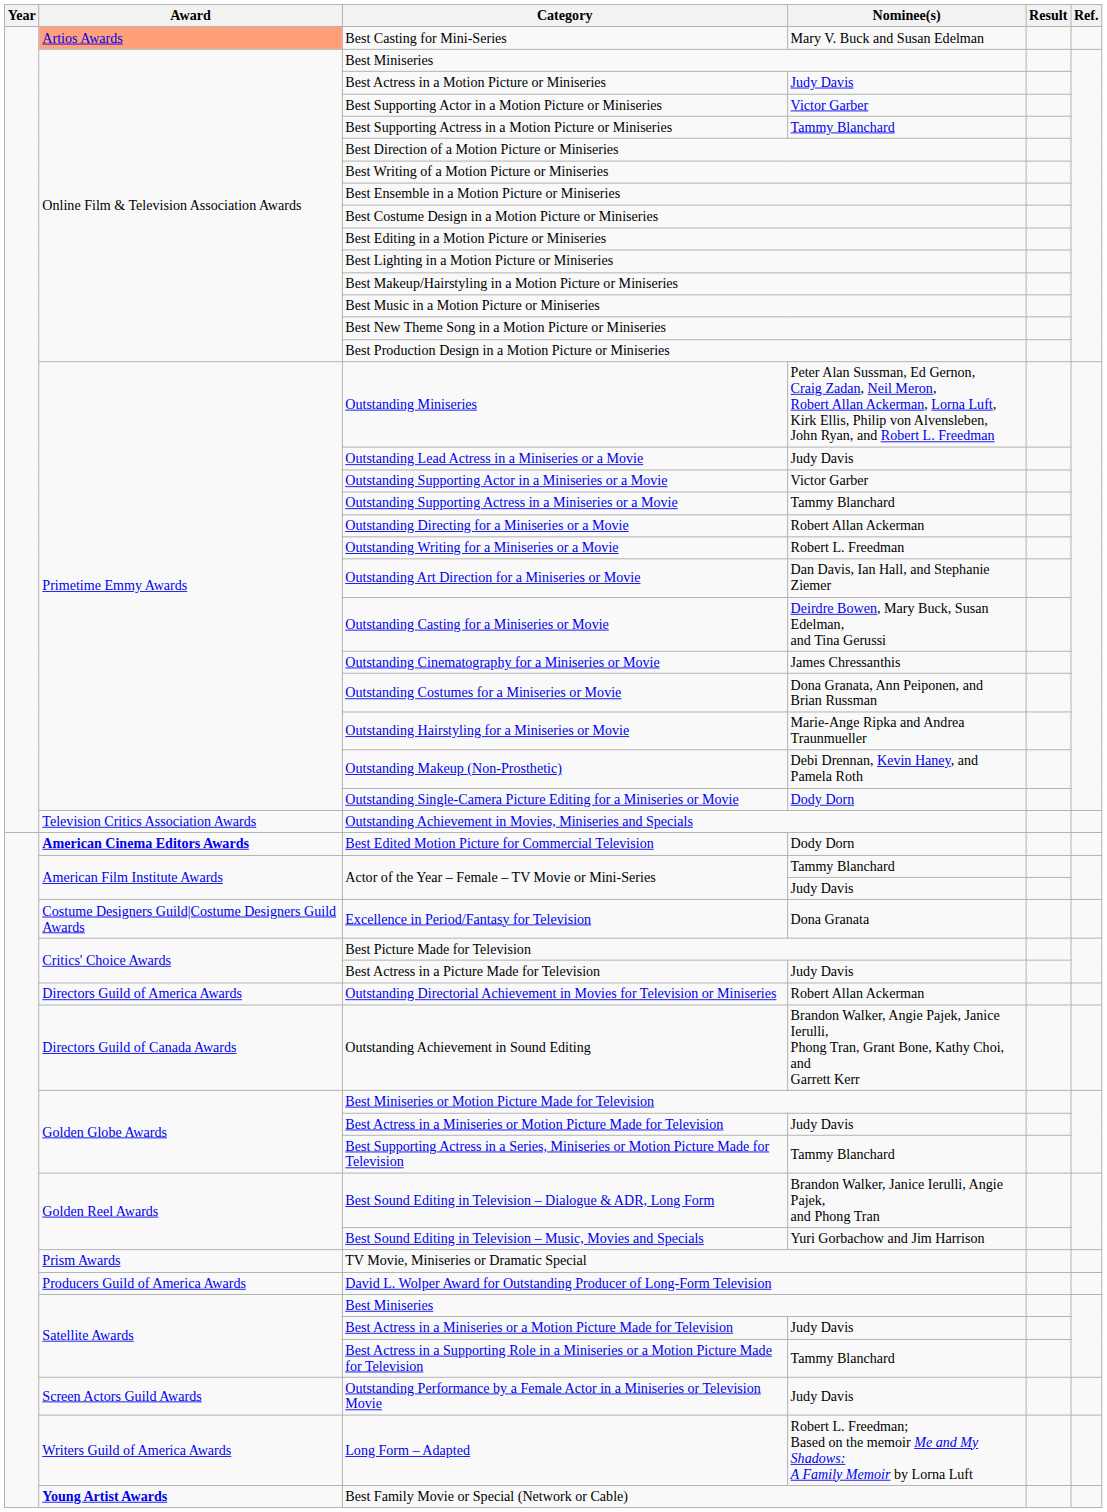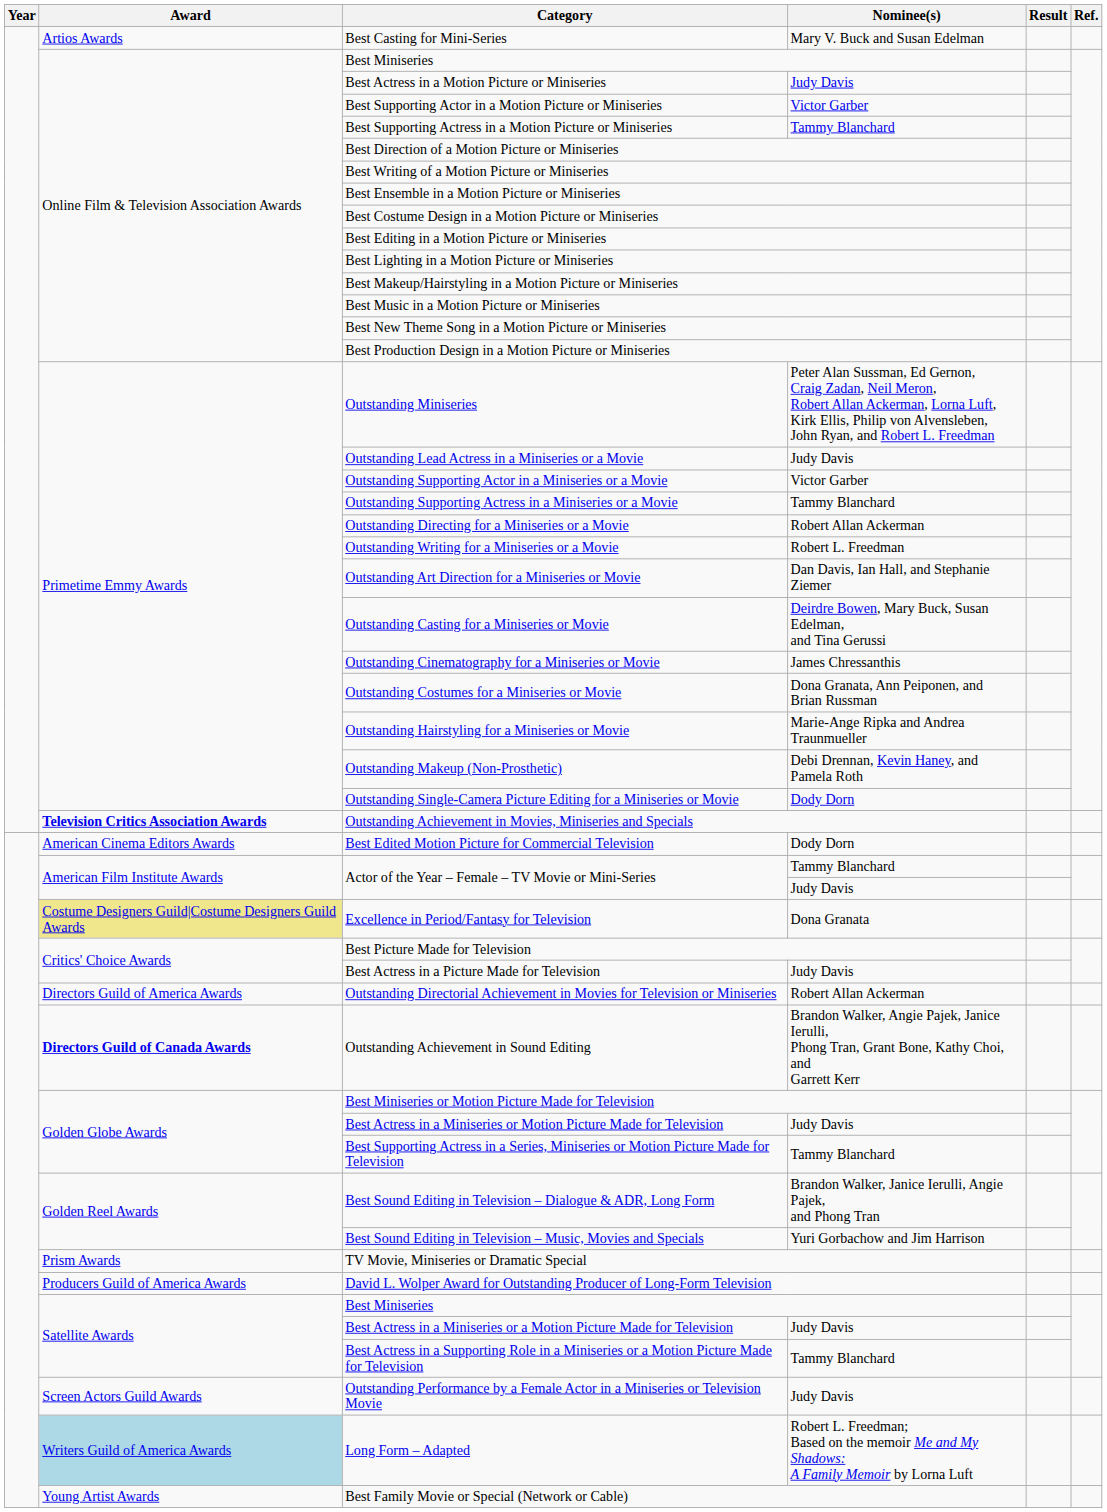Best Casting for Mini-Series | Award: lightsalmon background -> no background
Outstanding Achievement in Movies, Miniseries and Specials | Award: normal -> bold
Best Edited Motion Picture for Commercial Television | Award: bold -> normal
Excellence in Period/Fantasy for Television | Award: no background -> khaki background
Outstanding Achievement in Sound Editing | Award: normal -> bold
Long Form – Adapted | Award: no background -> lightblue background
Best Family Movie or Special (Network or Cable) | Award: bold -> normal
